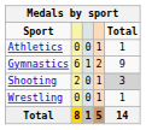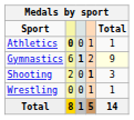Athletics | column 2: normal -> bold
Gymnastics | column 3: normal -> bold
Gymnastics | Total: no background -> lightyellow background
Shooting | column 4: normal -> bold
Shooting | Total: lightgrey background -> no background
